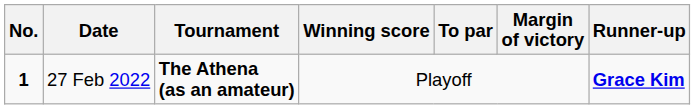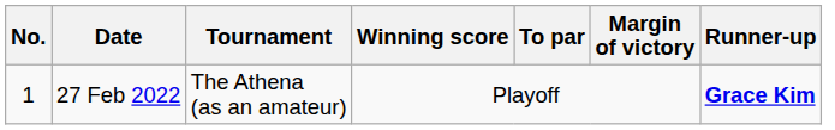27 Feb 2022 | No.: bold -> normal
27 Feb 2022 | Tournament: bold -> normal
